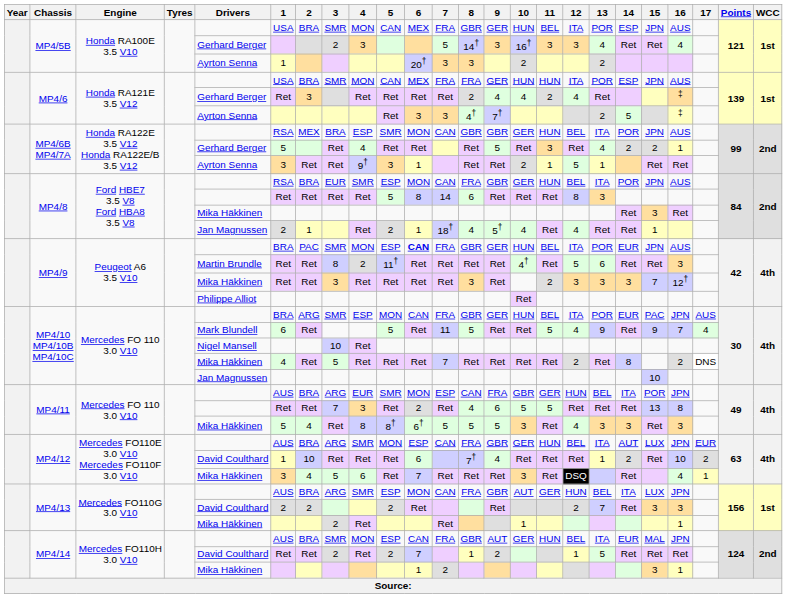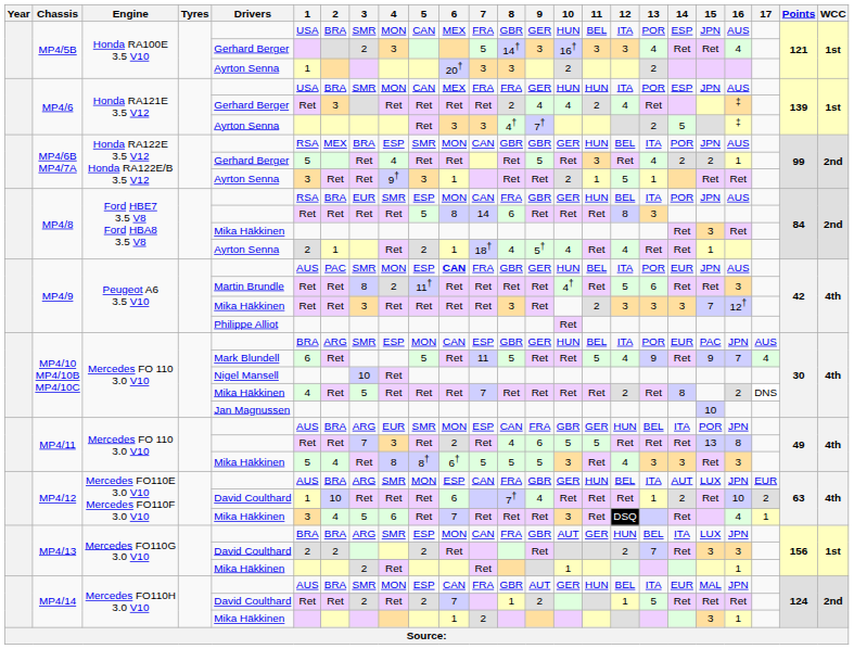row 14 | Drivers: Jan Magnussen -> Ayrton Senna
row 15 | 1: BRA -> AUS
row 19 | 7: FRA -> ESP
row 30 | 1: AUS -> BRA
